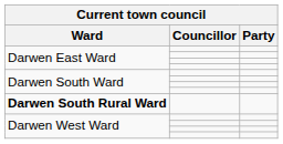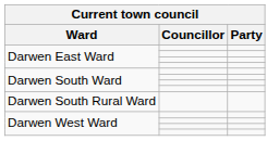Darwen South Rural Ward | Ward: bold -> normal
